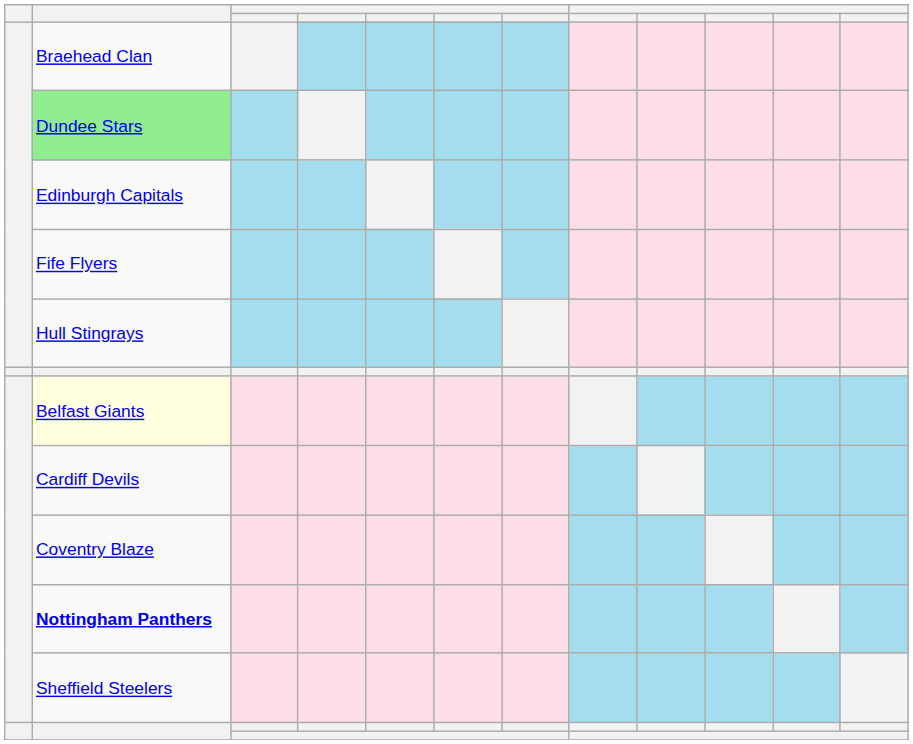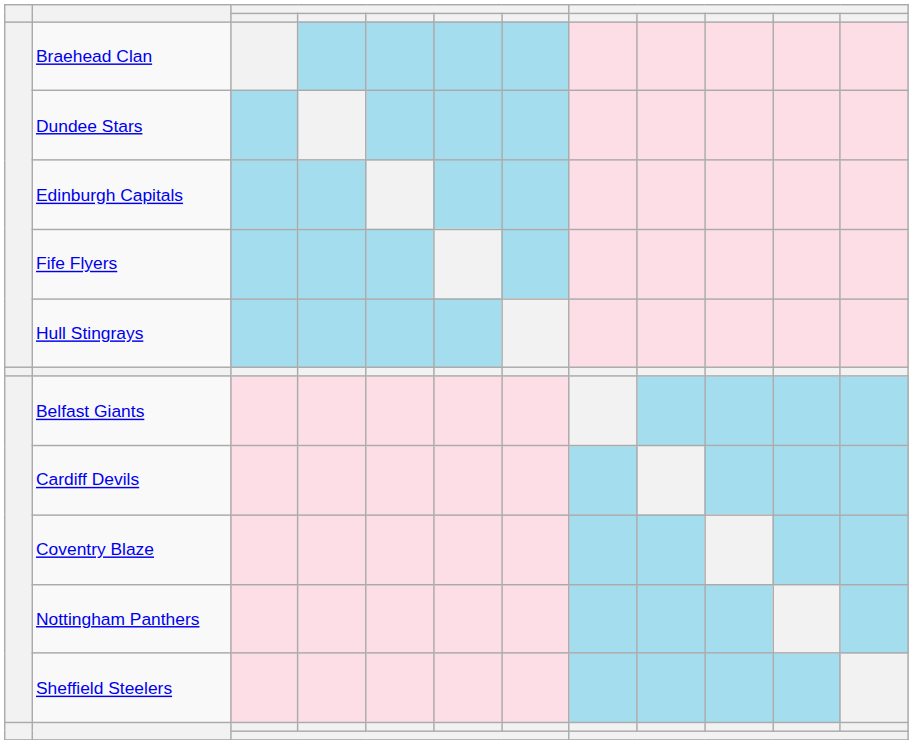Dundee Stars | column 2: lightgreen background -> no background
Belfast Giants | column 2: lightyellow background -> no background
Nottingham Panthers | column 2: bold -> normal
